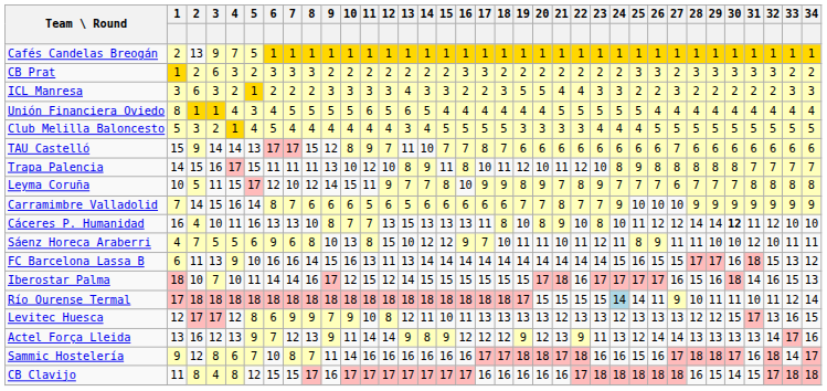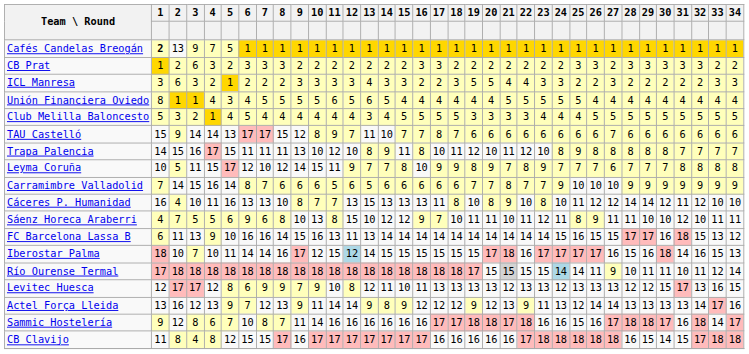Cafés Candelas Breogán | 1: normal -> bold
Cáceres P. Humanidad | 30: bold -> normal
Iberostar Palma | 12: no background -> lightblue background
Río Ourense Termal | 21: no background -> lightgrey background
